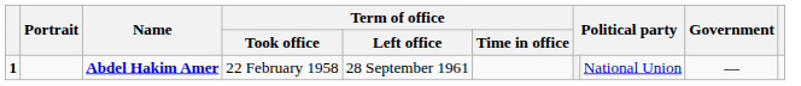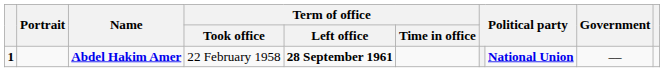Abdel Hakim Amer | Term of office / Left office: normal -> bold
Abdel Hakim Amer | column 8: normal -> bold
